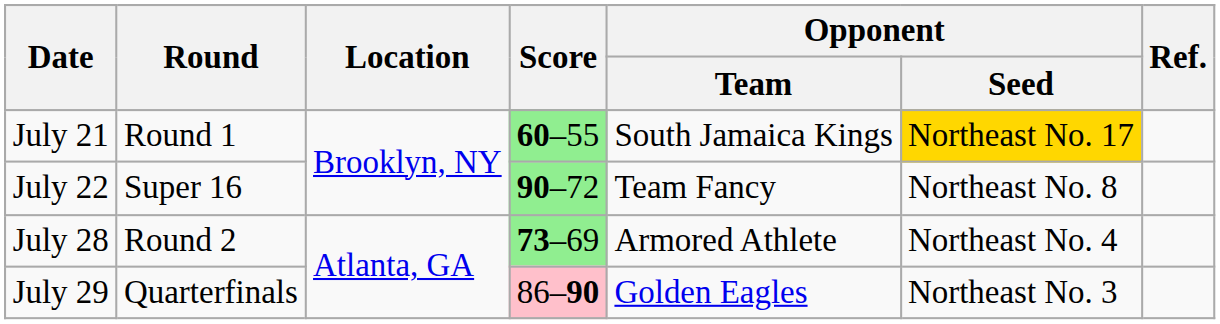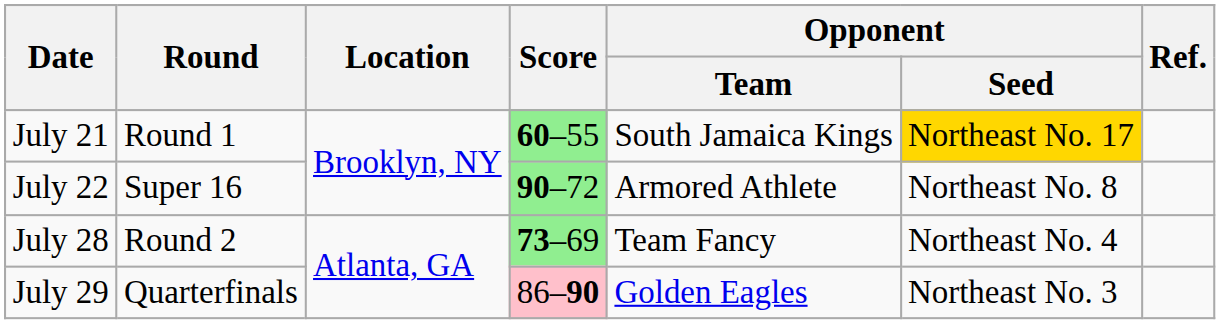July 22 | Opponent / Team: Team Fancy -> Armored Athlete
July 28 | Opponent / Team: Armored Athlete -> Team Fancy
